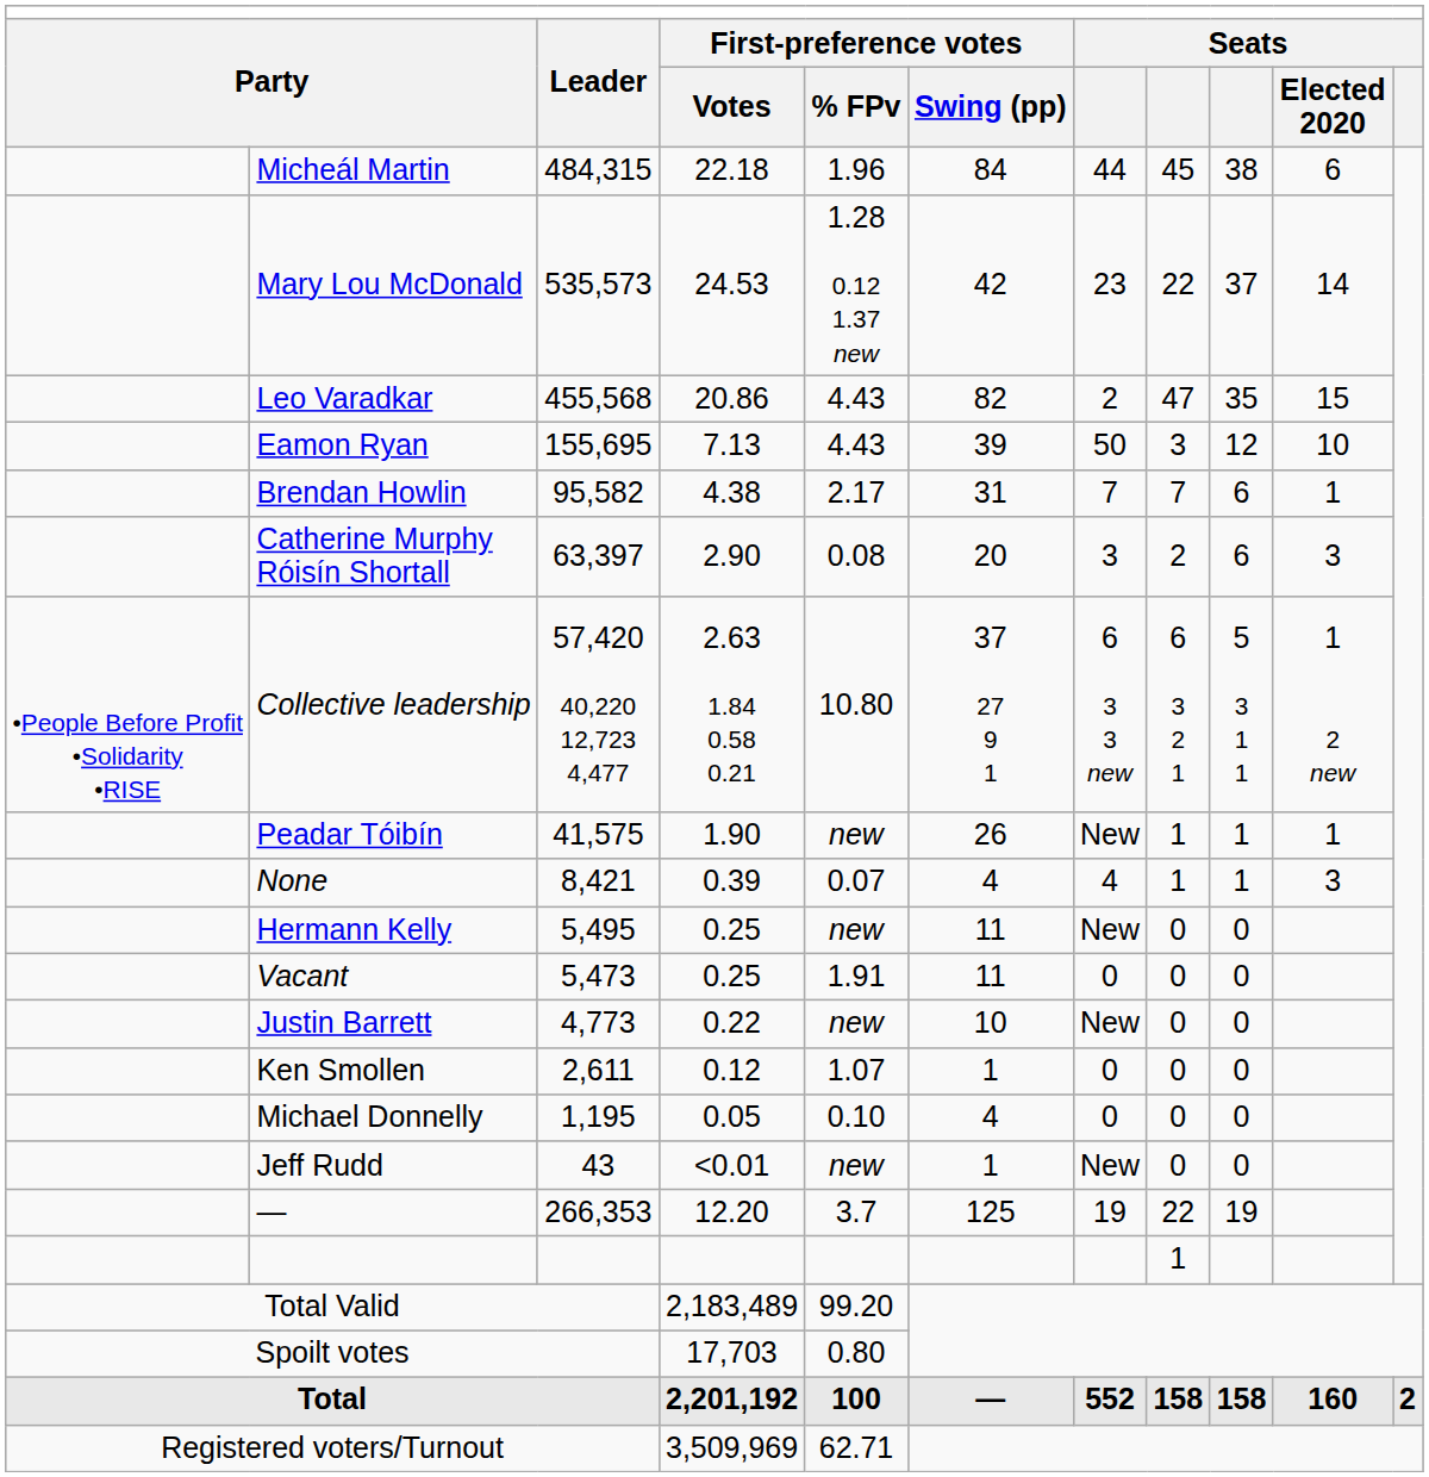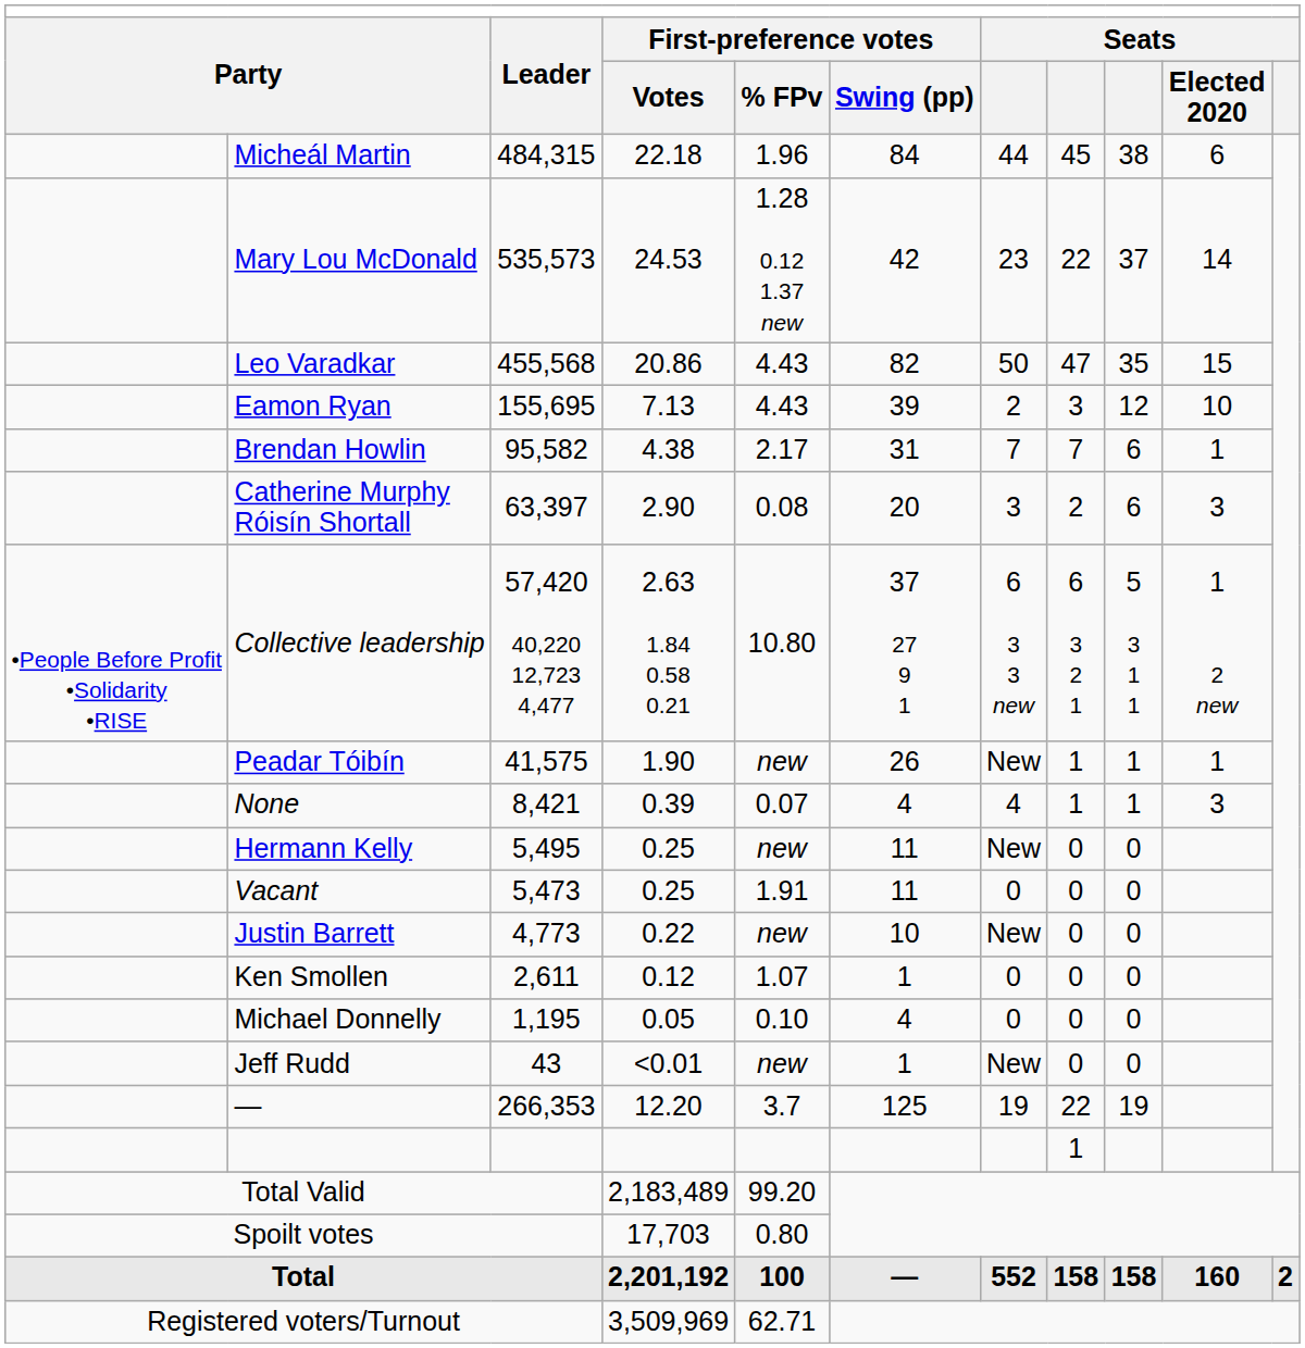Leo Varadkar | column 7: 2 -> 50
Eamon Ryan | column 7: 50 -> 2
